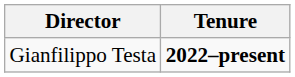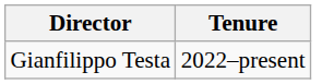Gianfilippo Testa | Tenure: bold -> normal
